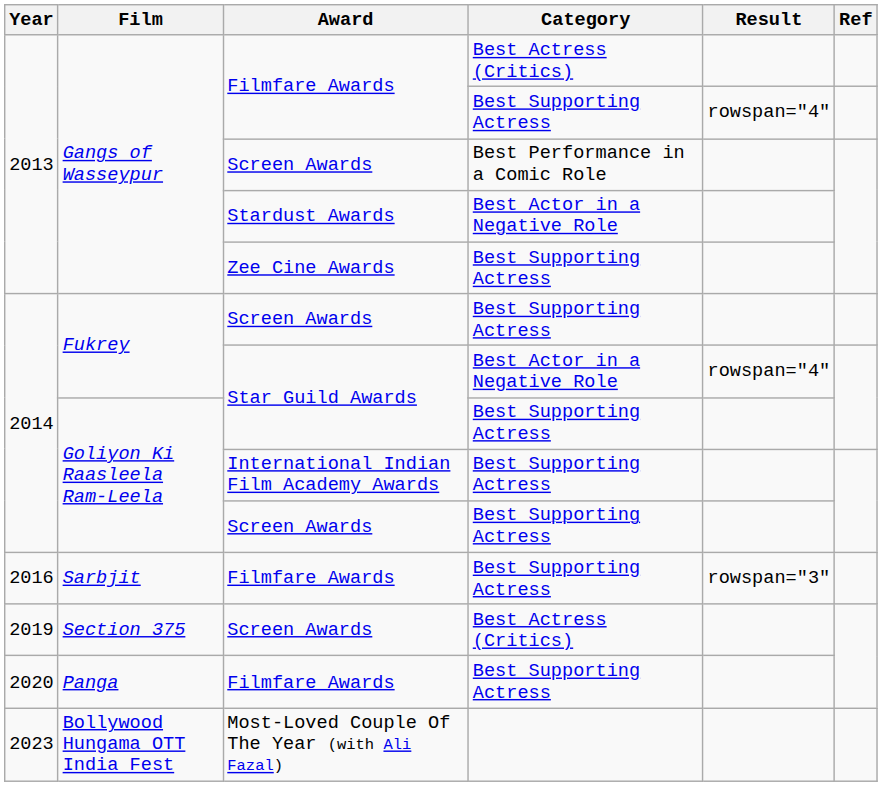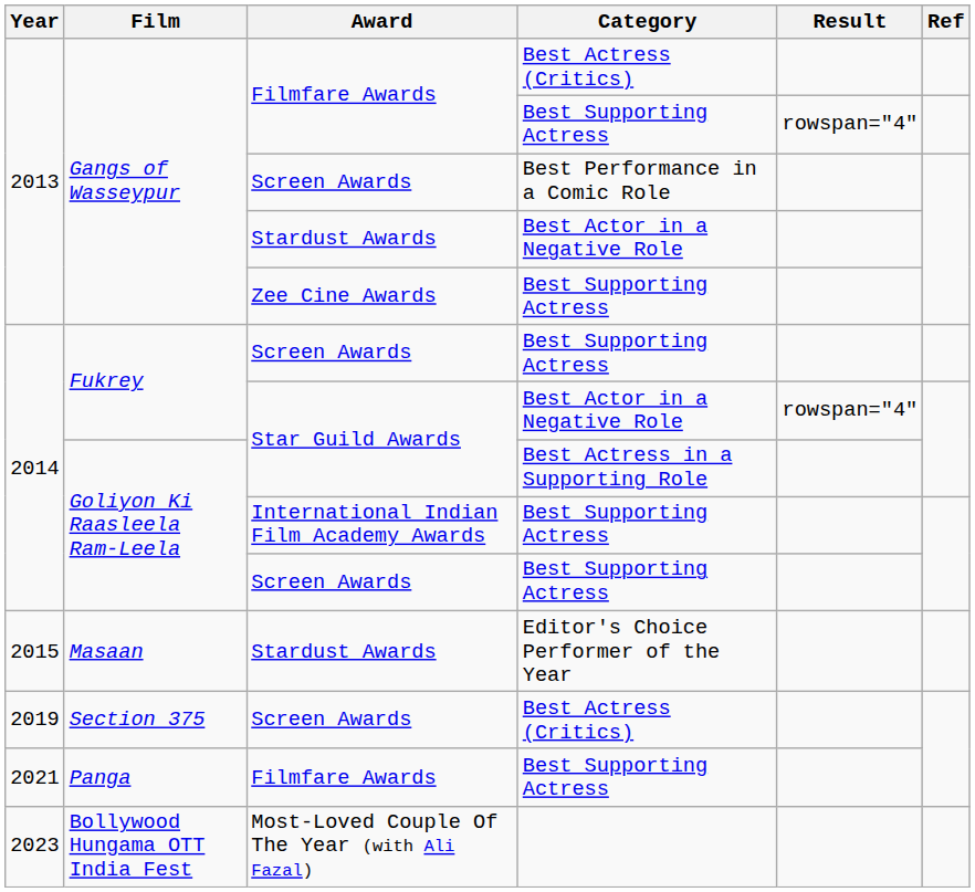Goliyon Ki Raasleela Ram-Leela / Star Guild Awards | Category: Best Supporting Actress -> Best Actress in a Supporting Role
+ row: 2015 | Masaan | Stardust Awards | Editor's Choice Performer of the Year
- row: 2016 | Sarbjit | Filmfare Awards | Best Supporting Actress | rowspan="3"
Panga | Year: 2020 -> 2021
